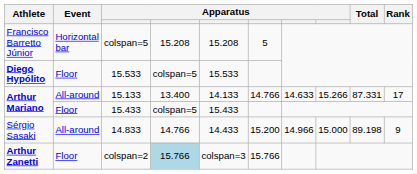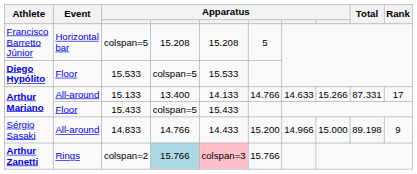colspan=2 | Event: Floor -> Rings
colspan=2 | column 5: no background -> pink background
